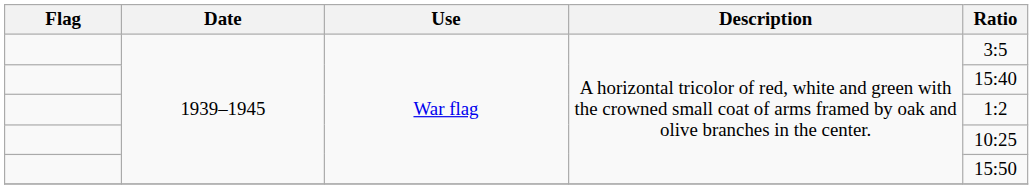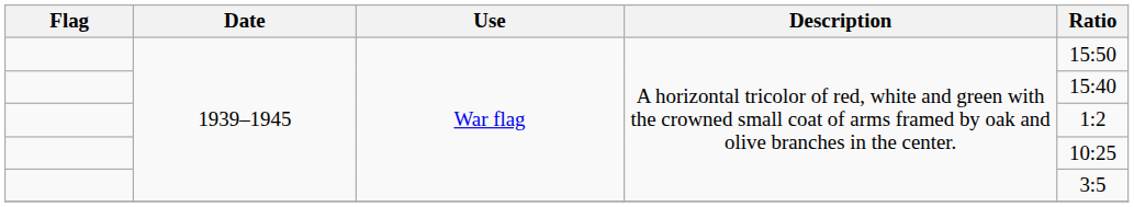row 2 | Ratio: 3:5 -> 15:50
row 6 | Ratio: 15:50 -> 3:5
